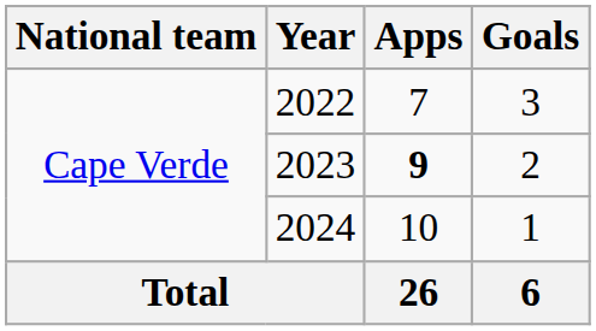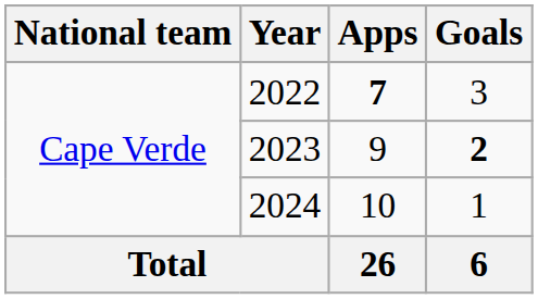2022 | Apps: normal -> bold
2023 | Apps: bold -> normal
2023 | Goals: normal -> bold
